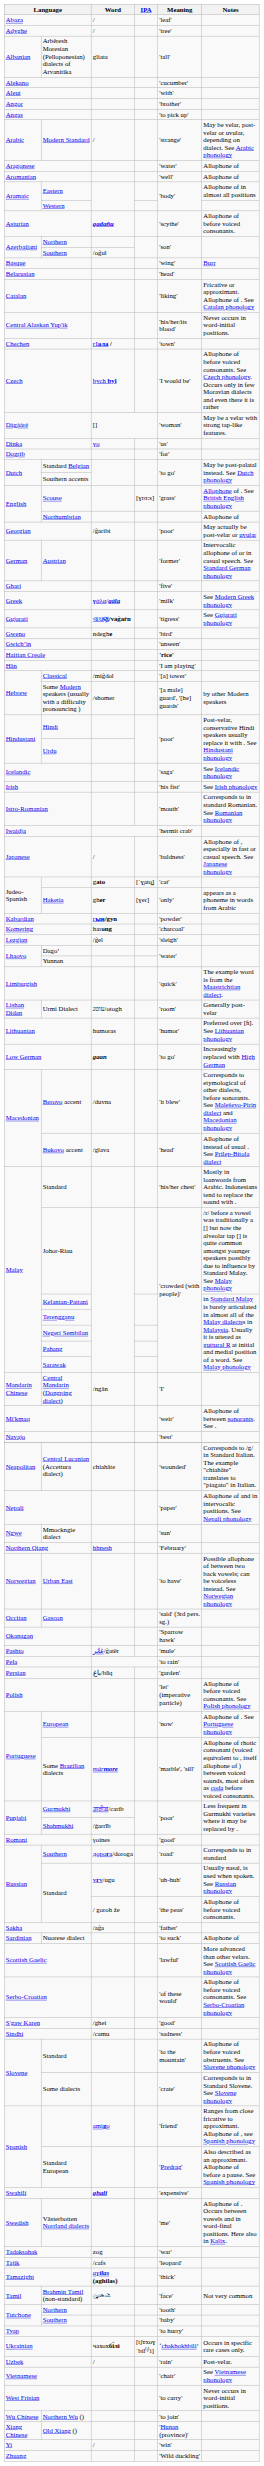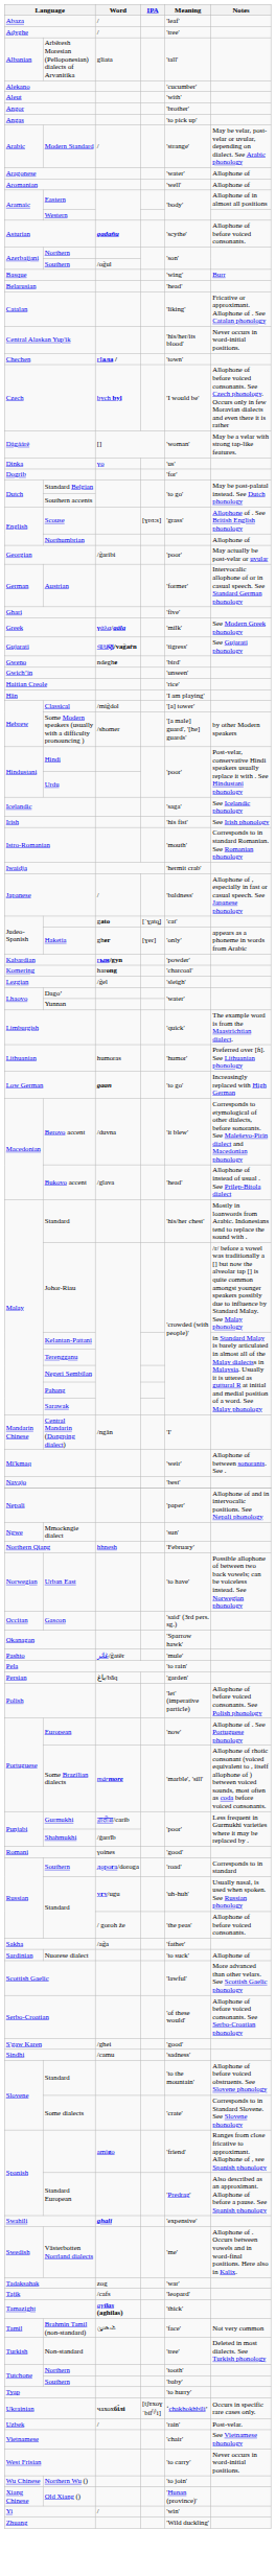Haitian Creole | Meaning: bold -> normal
- row: Lishan Didan | Urmi Dialect | עוטג/otogh | 'room' | Generally post-velar
- row: Neapolitan | Central Lucanian (Accettura dialect) | chiahäte | 'wounded' | Corresponds to /g/ in Standard Italian. The example "chiahäte" translates to "piagato" in Italian.
+ row: Turkish | Non-standard | 'tree' | Deleted in most dialects. See Turkish phonology
